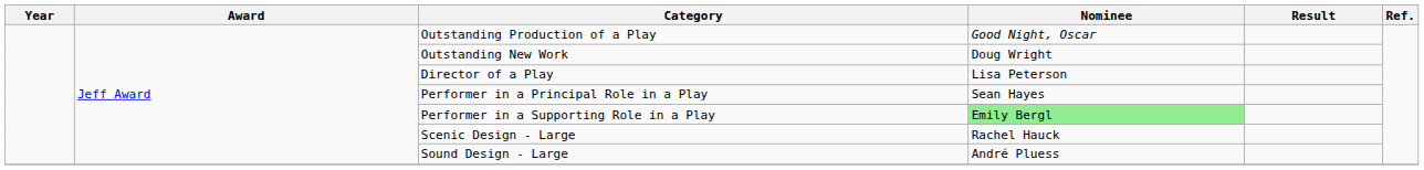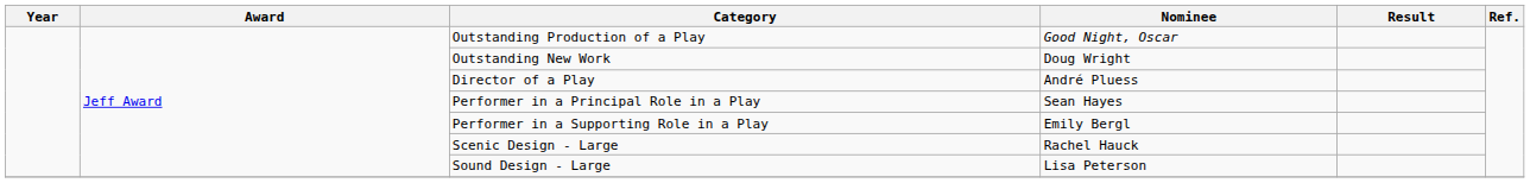Director of a Play | Nominee: Lisa Peterson -> André Pluess
Performer in a Supporting Role in a Play | Nominee: lightgreen background -> no background
Sound Design - Large | Nominee: André Pluess -> Lisa Peterson
